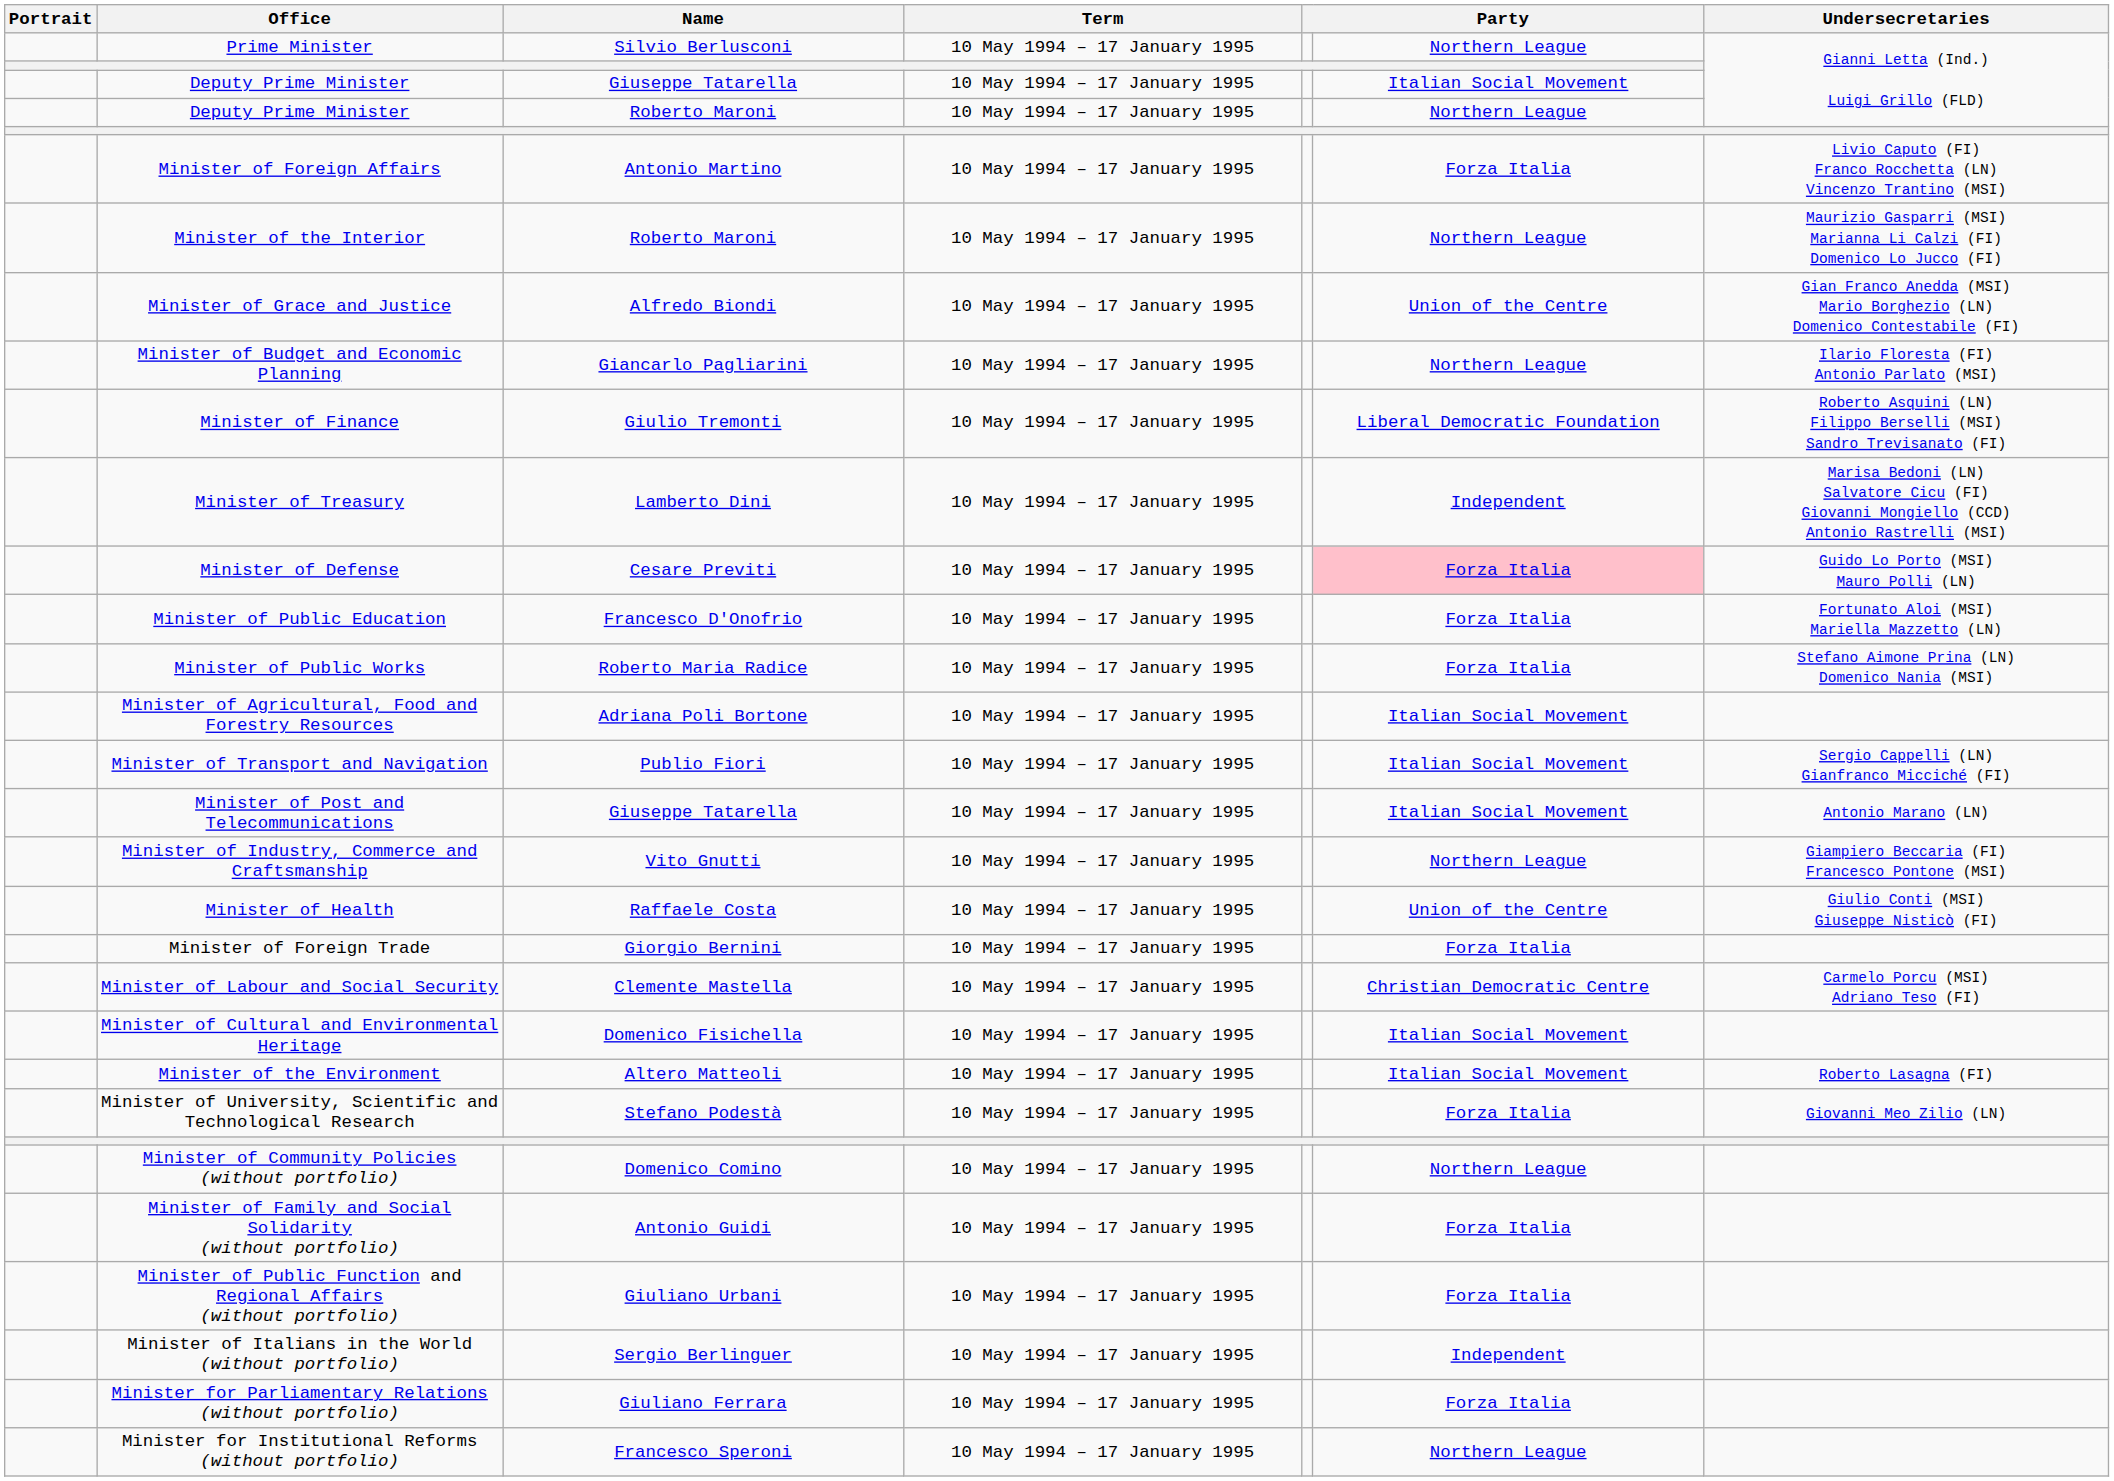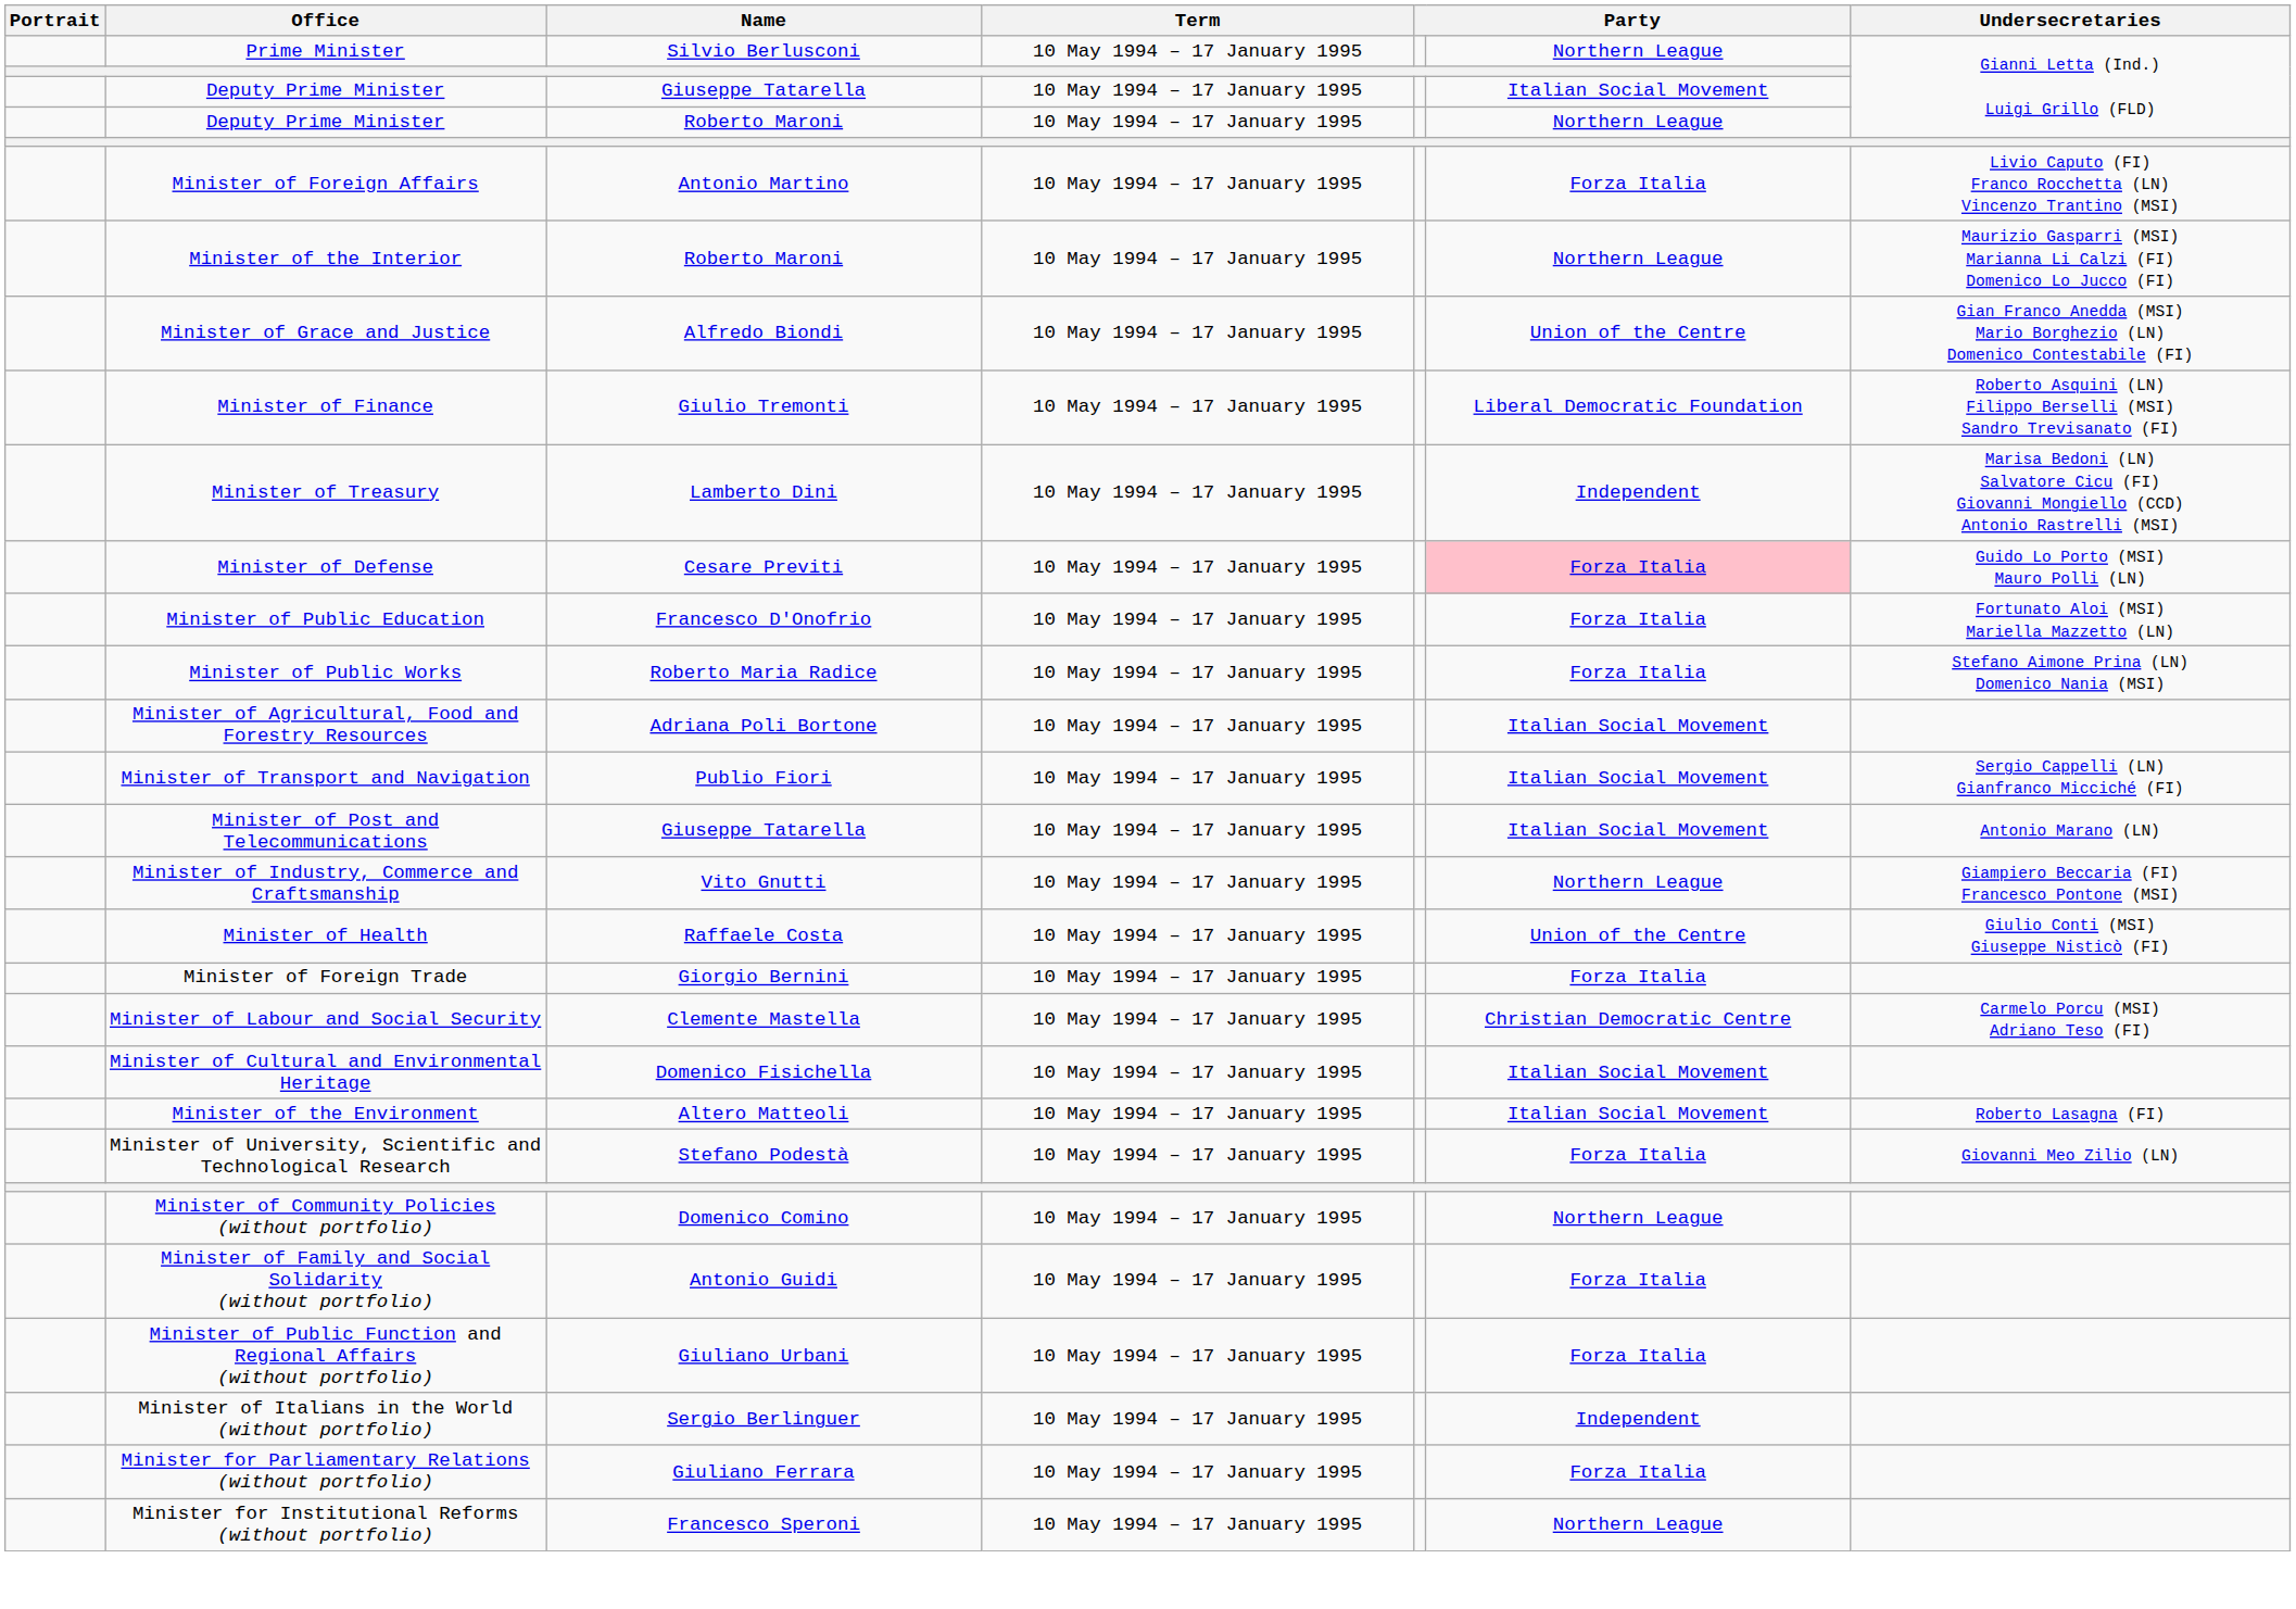- row: Minister of Budget and Economic Planning | Giancarlo Pagliarini | 10 May 1994 – 17 January 1995 | Northern League | Ilario Floresta (FI) Antonio Parlato (MSI)
